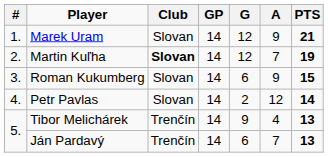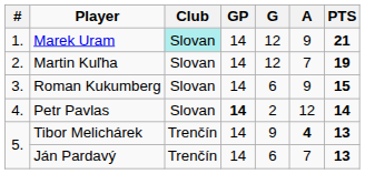Marek Uram | Club: no background -> paleturquoise background
Martin Kuľha | Club: bold -> normal
Petr Pavlas | GP: normal -> bold
Tibor Melichárek | A: normal -> bold
